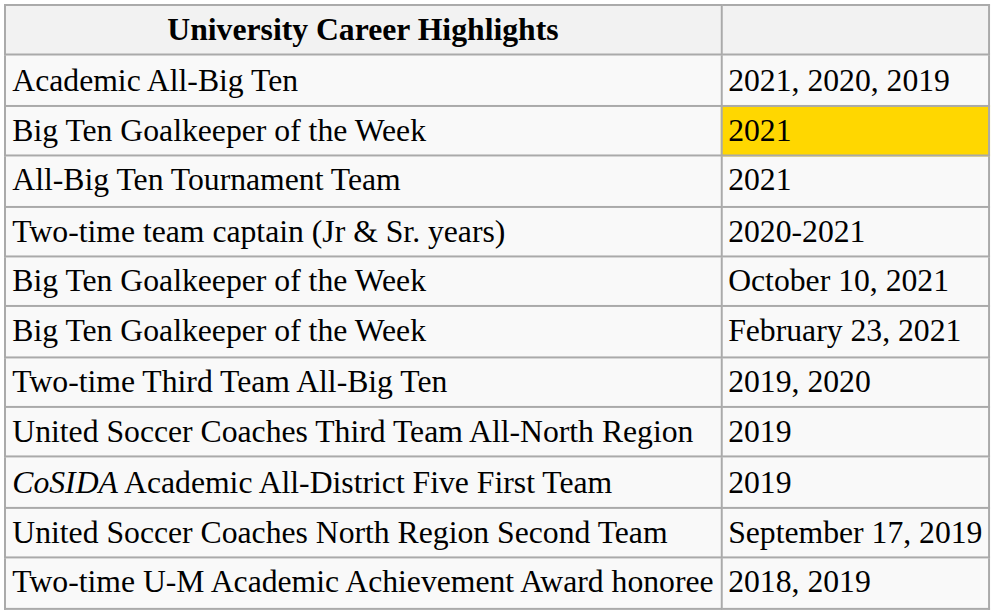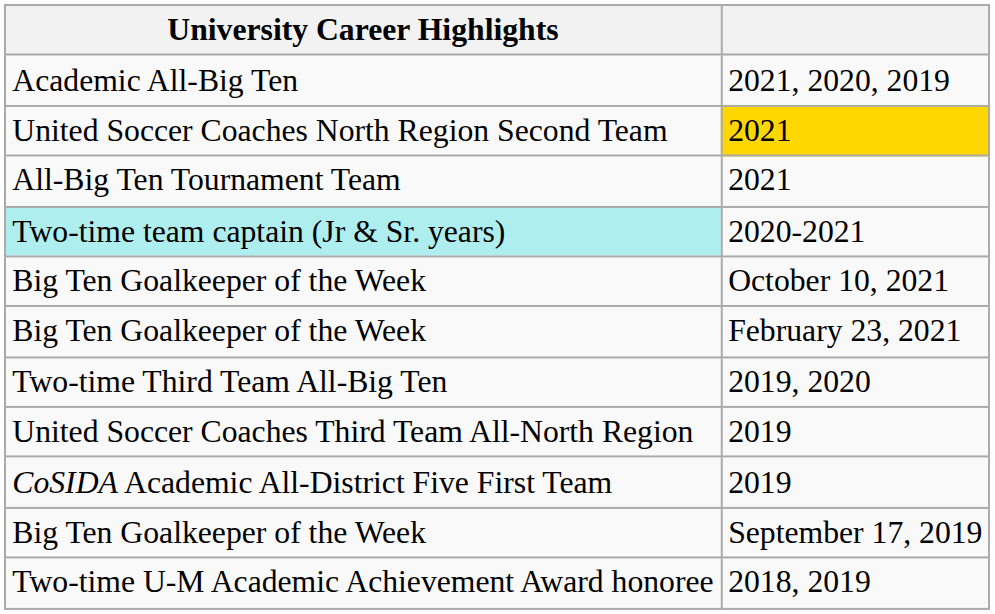row 3 | University Career Highlights: Big Ten Goalkeeper of the Week -> United Soccer Coaches North Region Second Team
row 5 | University Career Highlights: no background -> paleturquoise background
row 11 | University Career Highlights: United Soccer Coaches North Region Second Team -> Big Ten Goalkeeper of the Week
